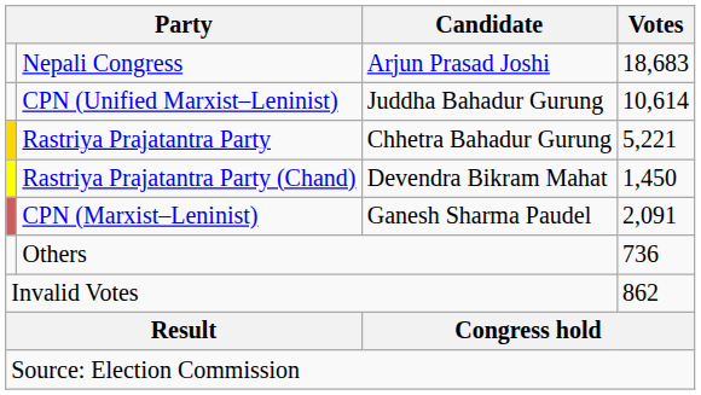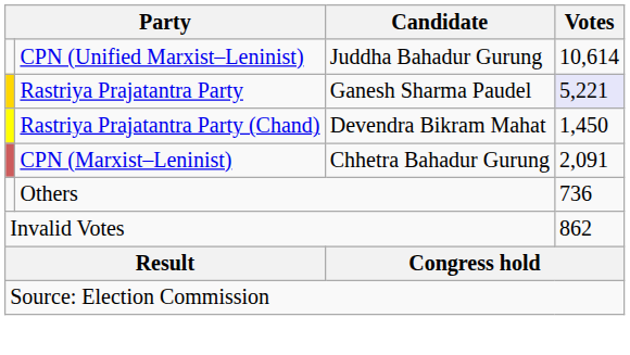- row: Nepali Congress | Arjun Prasad Joshi | 18,683
Rastriya Prajatantra Party | Candidate: Chhetra Bahadur Gurung -> Ganesh Sharma Paudel
Rastriya Prajatantra Party | Votes: no background -> lavender background
CPN (Marxist–Leninist) | Candidate: Ganesh Sharma Paudel -> Chhetra Bahadur Gurung
